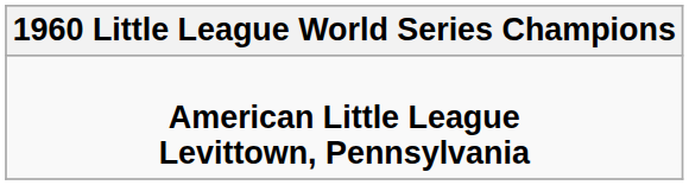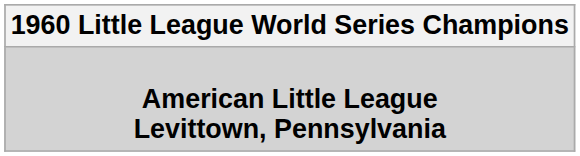row 2 | column 1: no background -> lightgrey background
